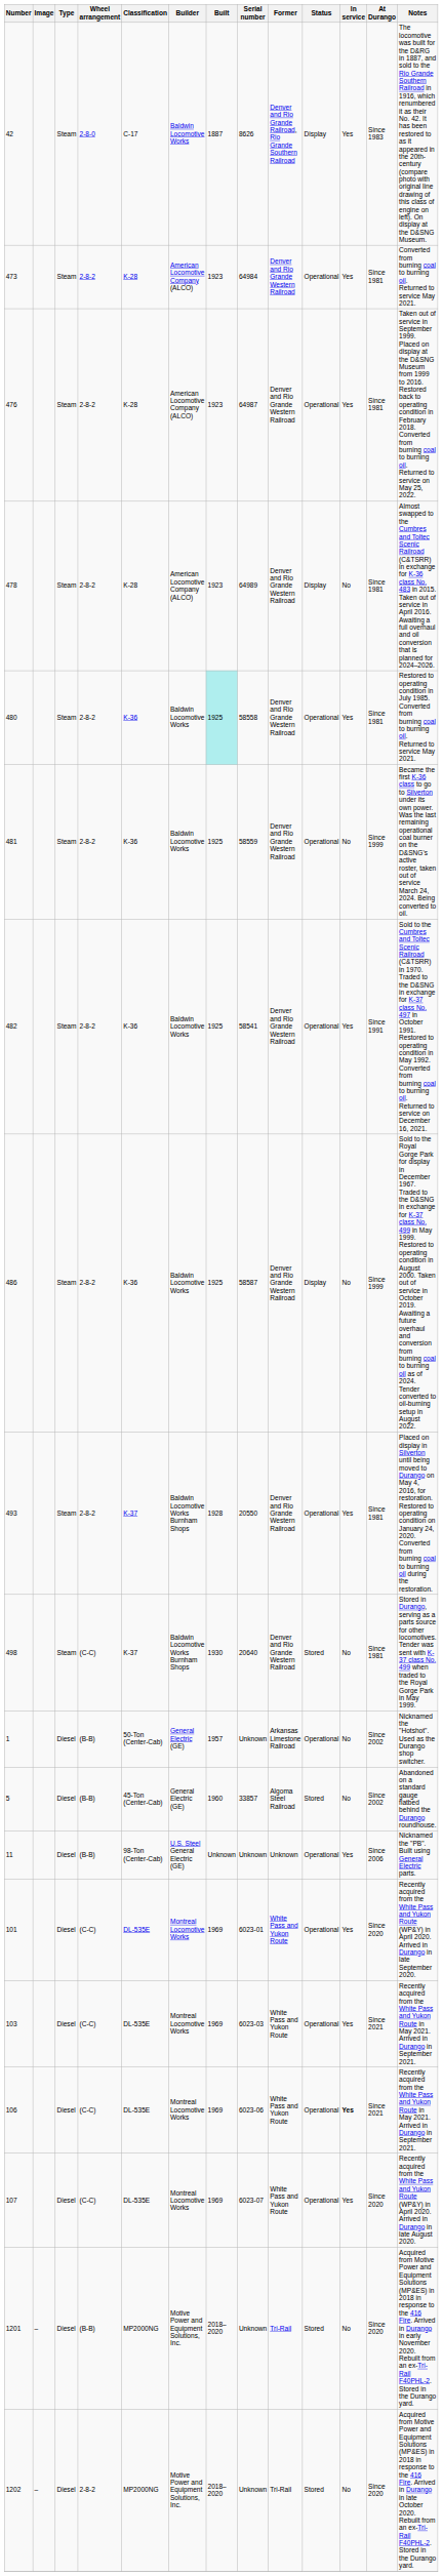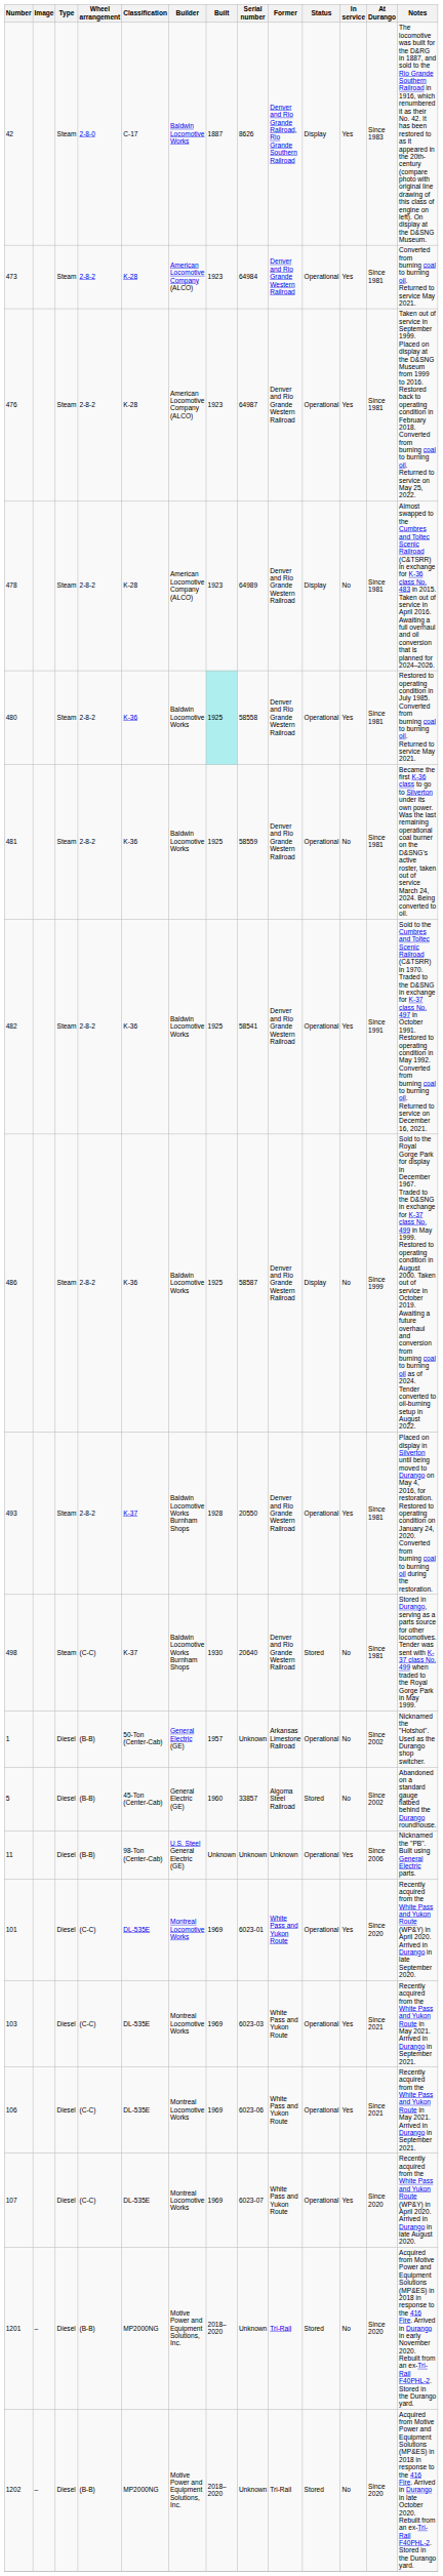481 | At Durango: Since 1999 -> Since 1981
106 | In service: bold -> normal
1202 | Wheel arrangement: 2-8-2 -> (B-B)
